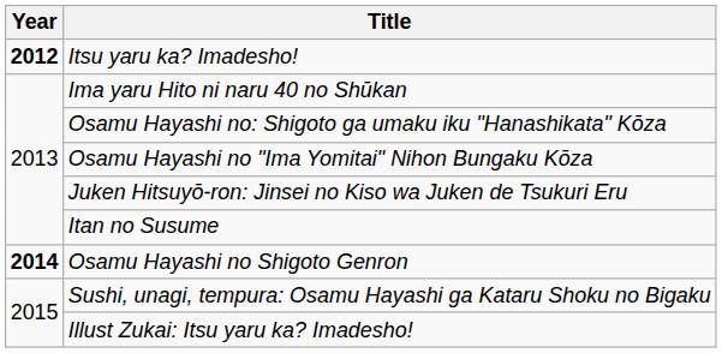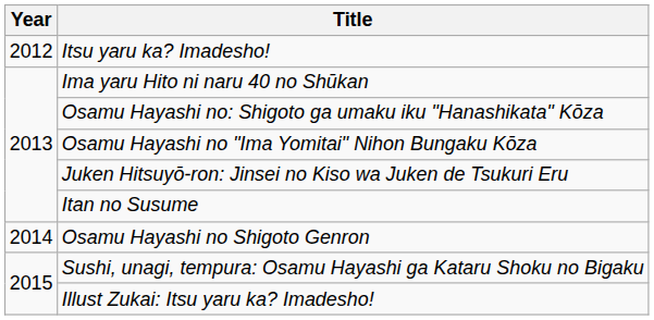Itsu yaru ka? Imadesho! | Year: bold -> normal
Osamu Hayashi no Shigoto Genron | Year: bold -> normal
